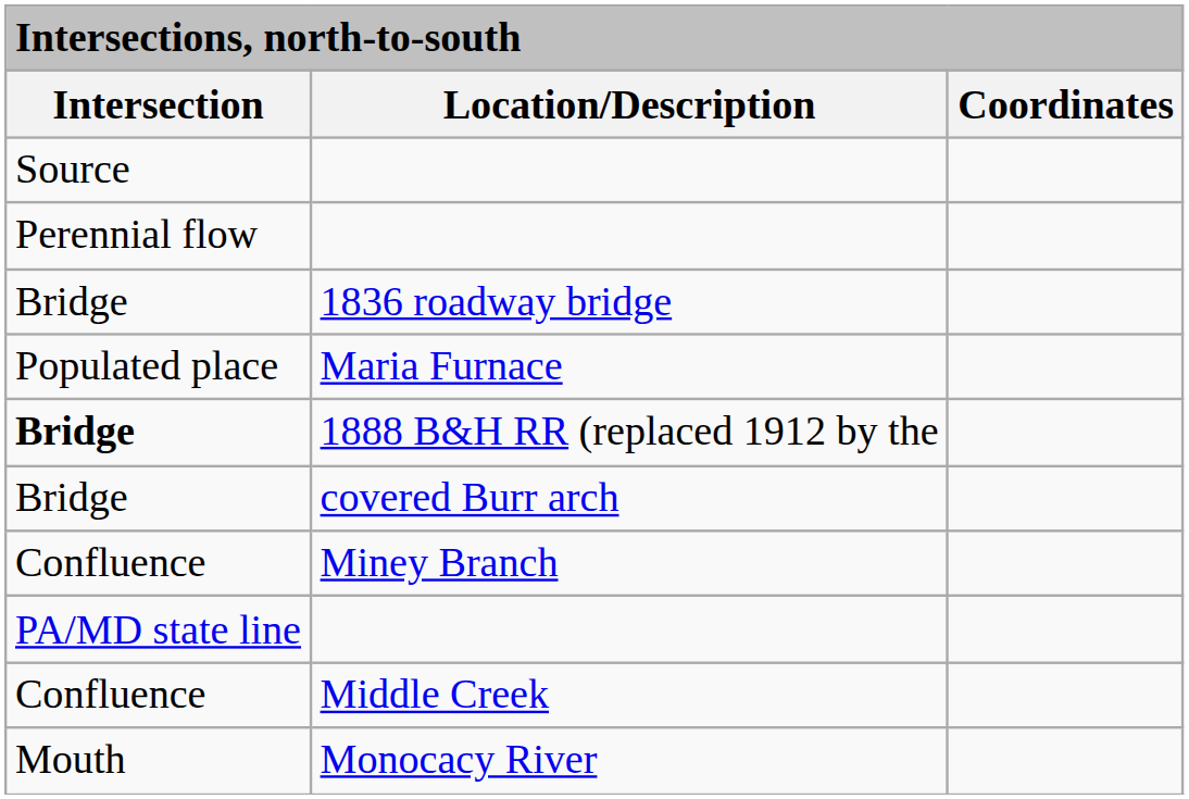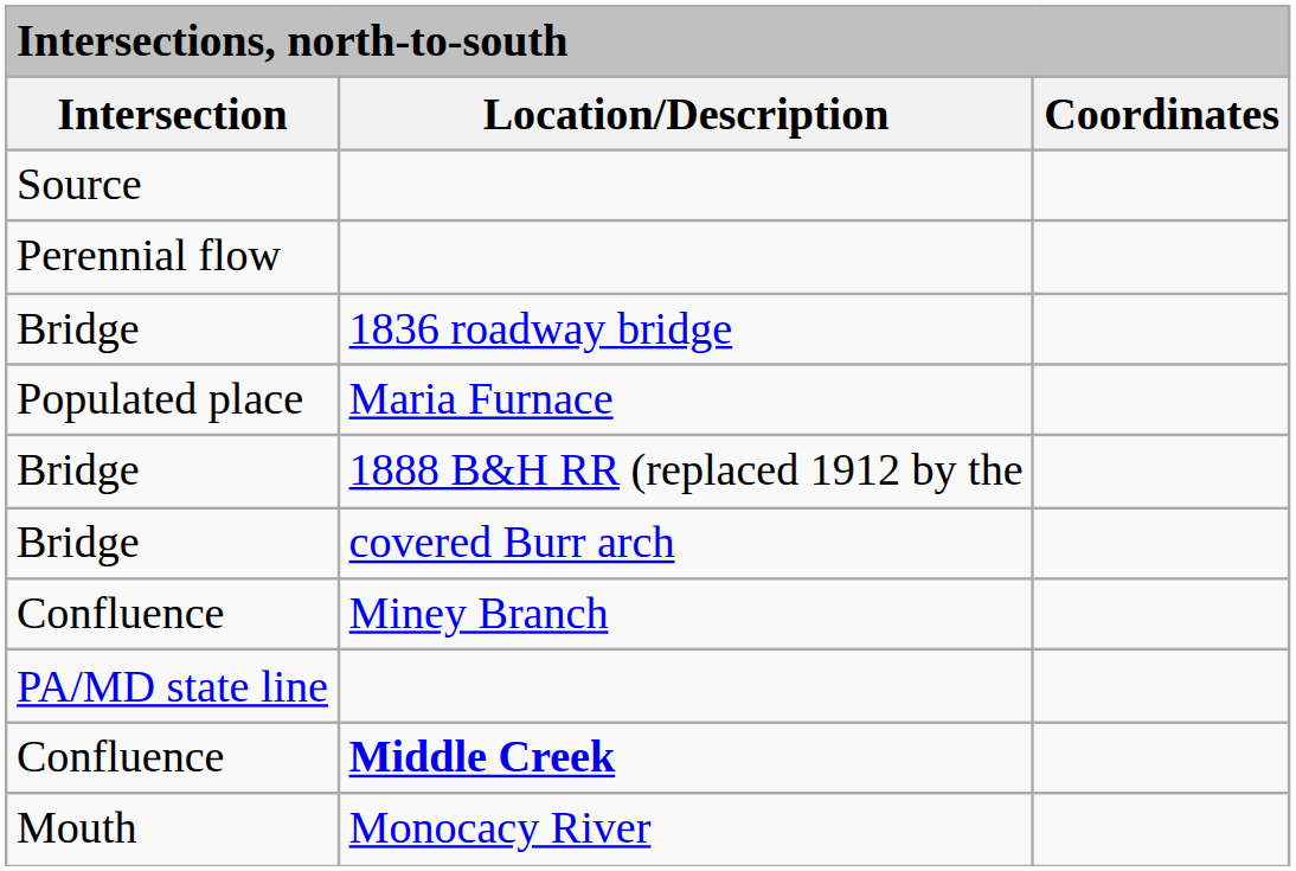1888 B&H RR (replaced 1912 by the | Intersection: bold -> normal
Middle Creek | Location/Description: normal -> bold
